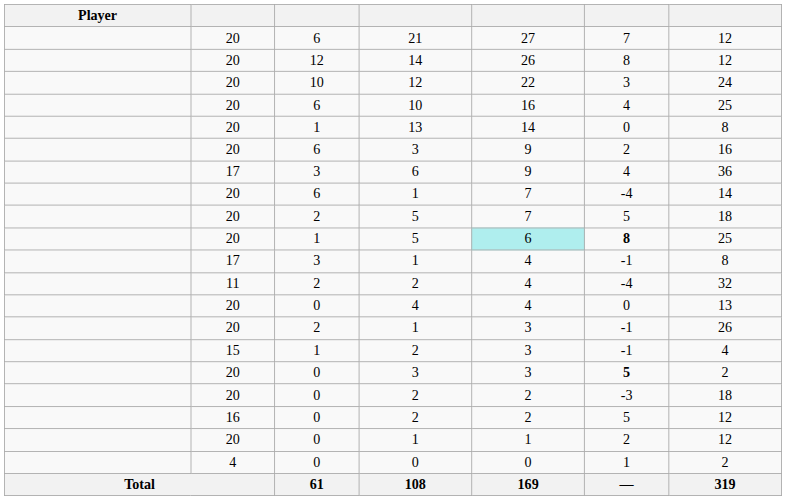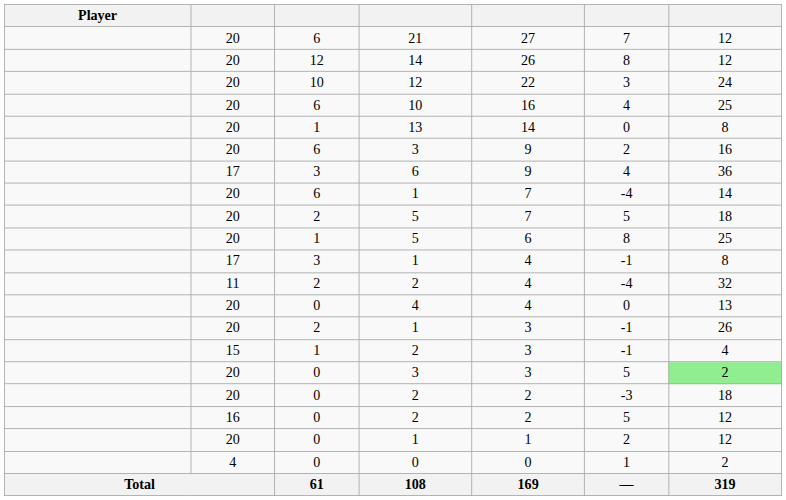1 / 5 | column 5: paleturquoise background -> no background
1 / 5 | column 6: bold -> normal
0 / 3 | column 6: bold -> normal
0 / 3 | column 7: no background -> lightgreen background
